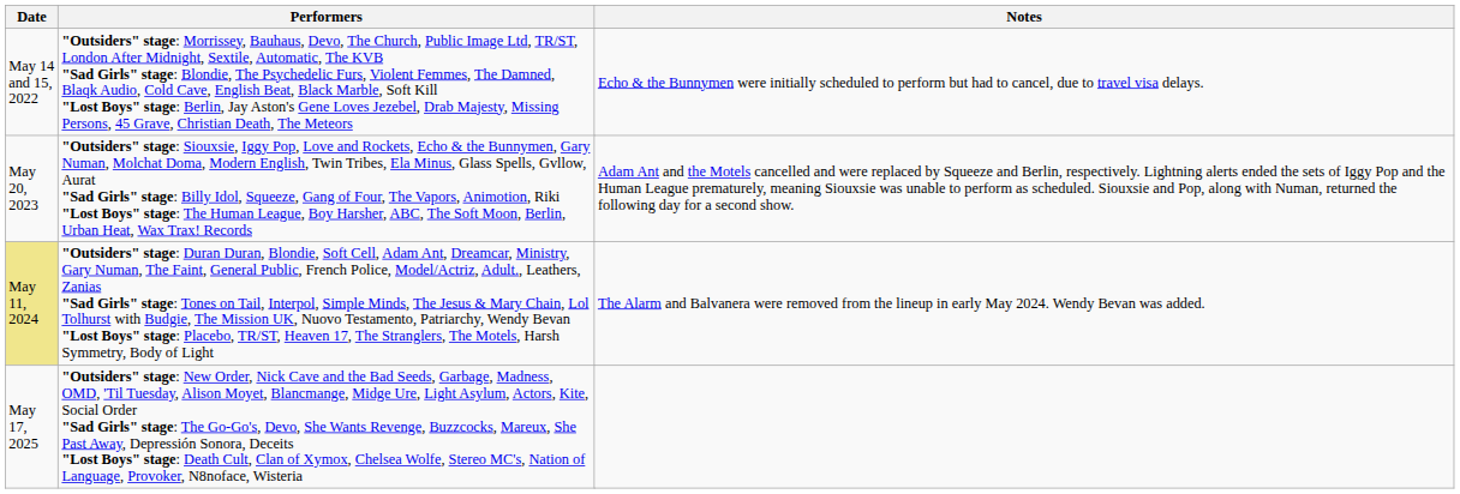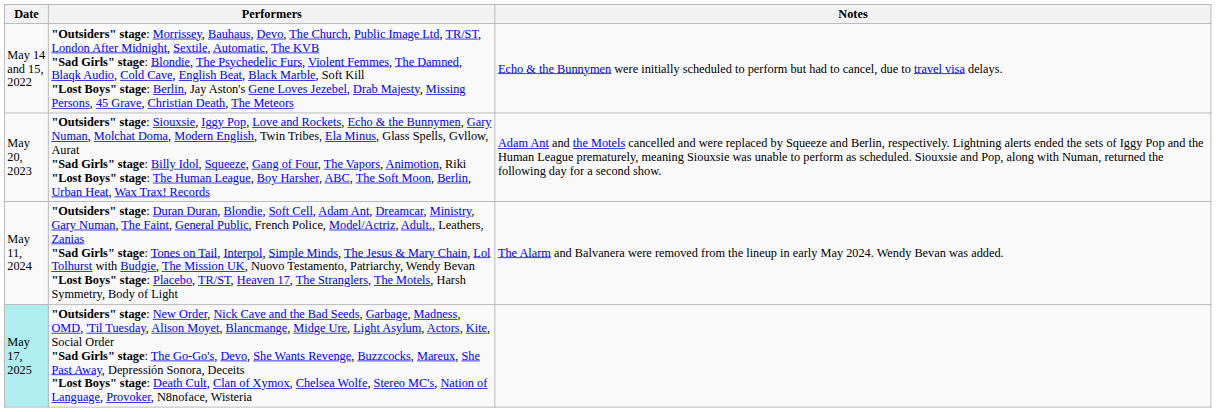May 11, 2024 | Date: khaki background -> no background
May 17, 2025 | Date: no background -> paleturquoise background
